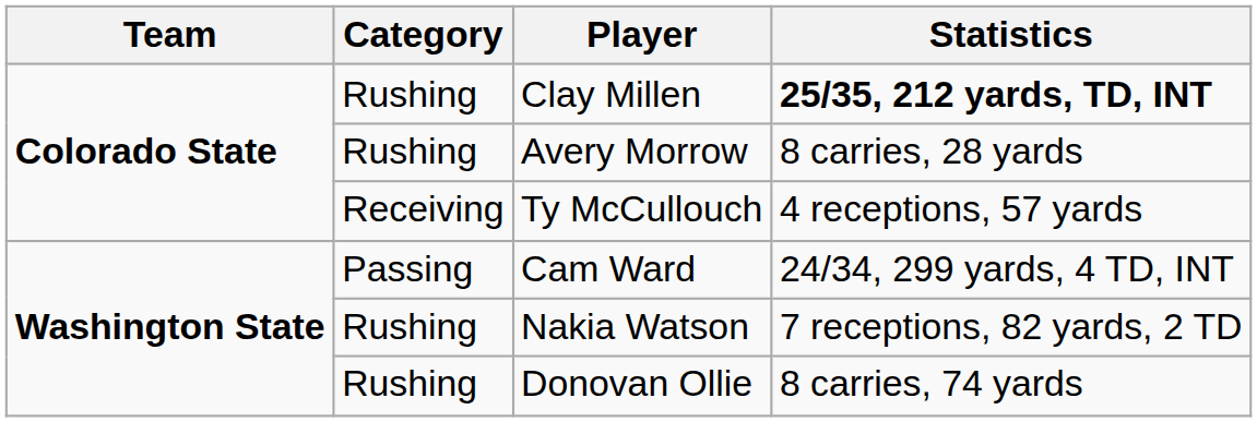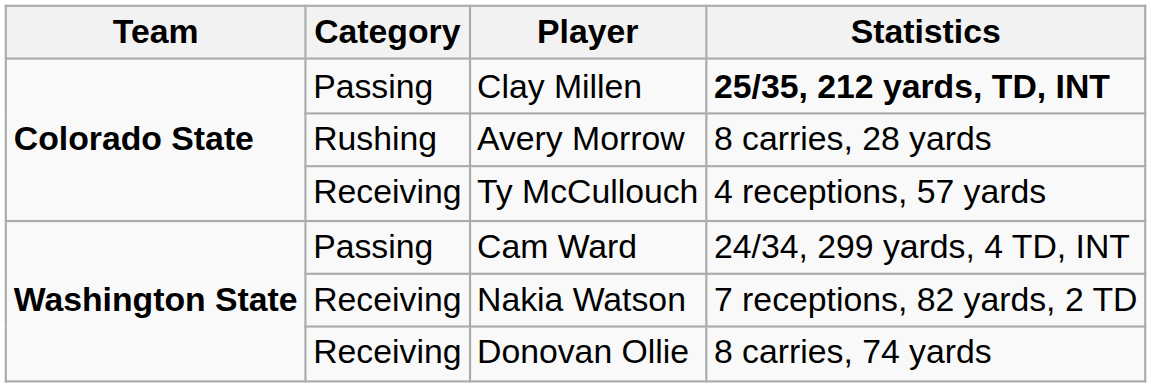Clay Millen | Category: Rushing -> Passing
Nakia Watson | Category: Rushing -> Receiving
Donovan Ollie | Category: Rushing -> Receiving
